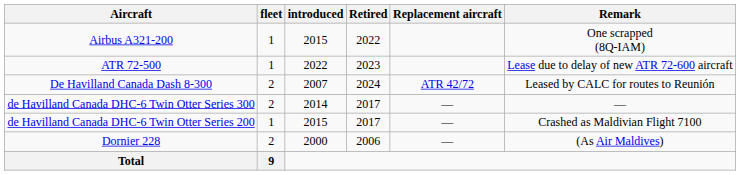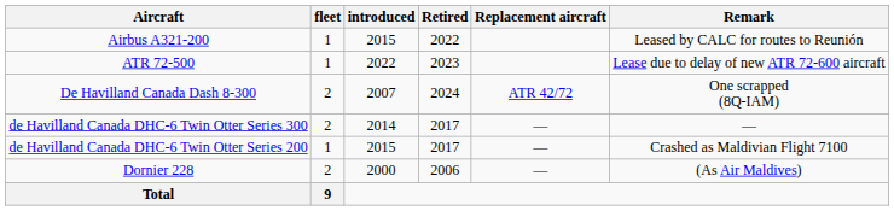Airbus A321-200 | Remark: One scrapped (8Q-IAM) -> Leased by CALC for routes to Reunión
De Havilland Canada Dash 8-300 | Remark: Leased by CALC for routes to Reunión -> One scrapped (8Q-IAM)
